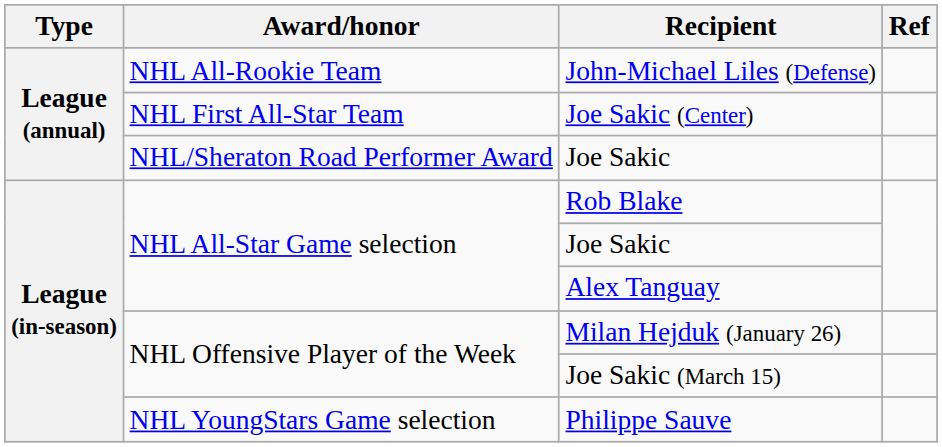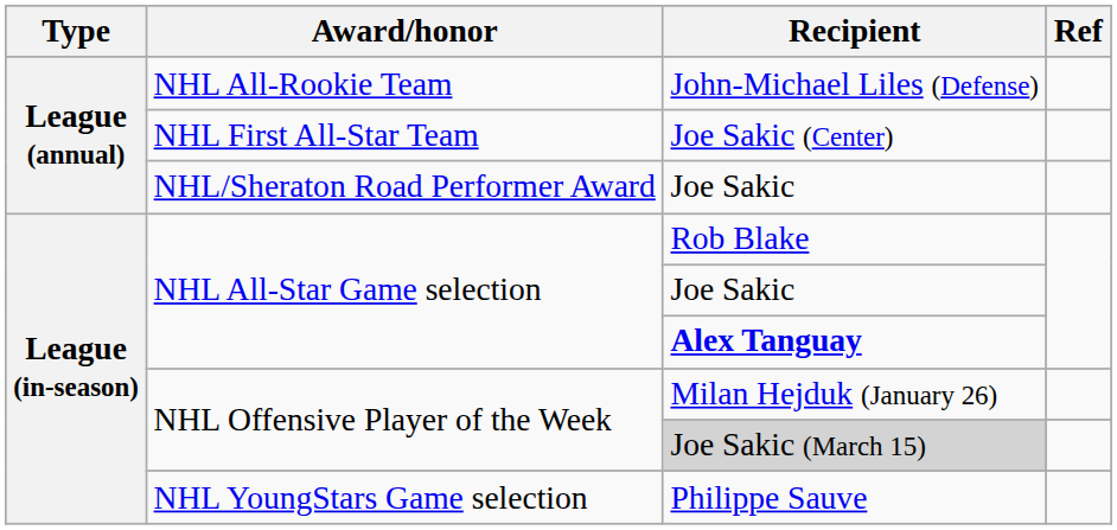Alex Tanguay | Recipient: normal -> bold
Joe Sakic (March 15) | Recipient: no background -> lightgrey background
